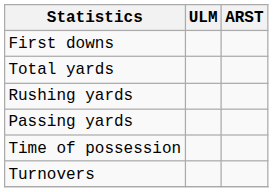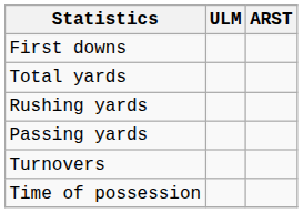rows swapped: Turnovers <-> Time of possession
